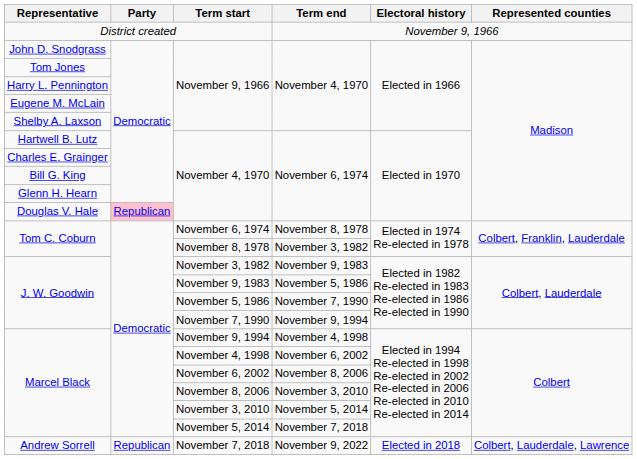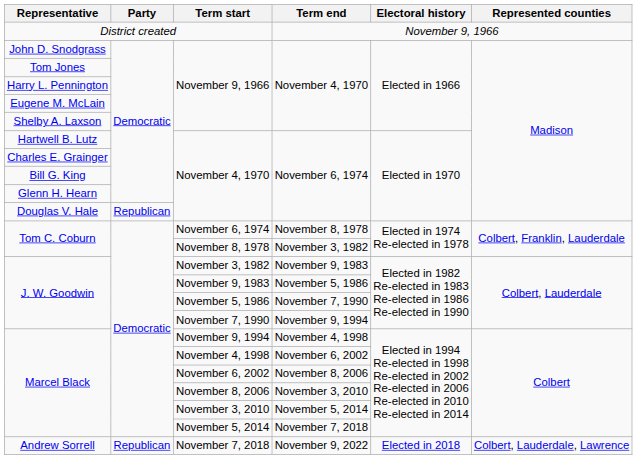Douglas V. Hale / November 4, 1970 | Party: pink background -> no background
